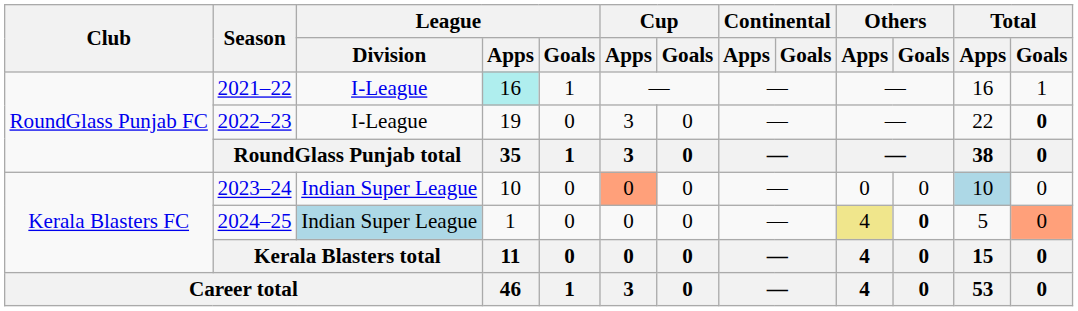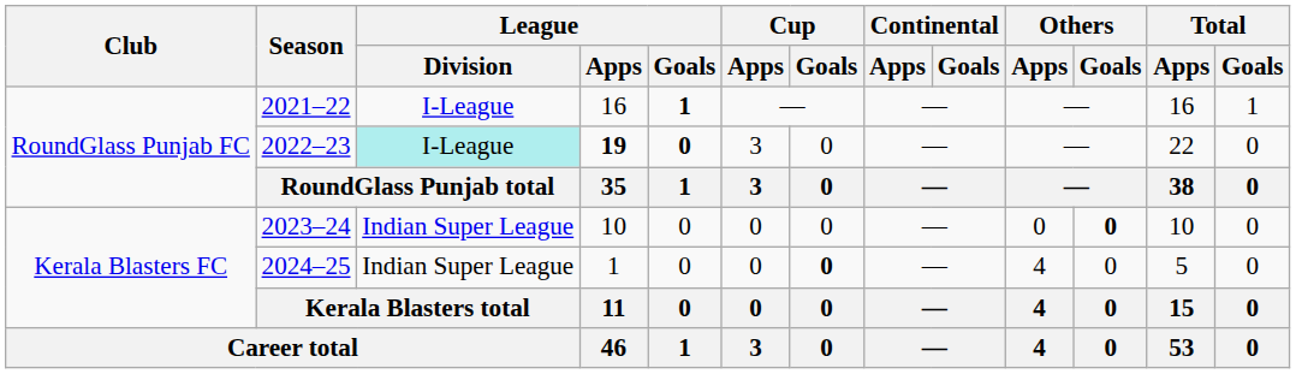2021–22 | League / Apps: paleturquoise background -> no background
2021–22 | League / Goals: normal -> bold
2022–23 | League / Division: no background -> paleturquoise background
2022–23 | League / Apps: normal -> bold
2022–23 | League / Goals: normal -> bold
2022–23 | Total / Goals: bold -> normal
2023–24 | Cup / Apps: lightsalmon background -> no background
2023–24 | Others / Goals: normal -> bold
2023–24 | Total / Apps: lightblue background -> no background
2024–25 | League / Division: lightblue background -> no background
2024–25 | Cup / Goals: normal -> bold
2024–25 | Others / Apps: khaki background -> no background
2024–25 | Others / Goals: bold -> normal
2024–25 | Total / Goals: lightsalmon background -> no background
